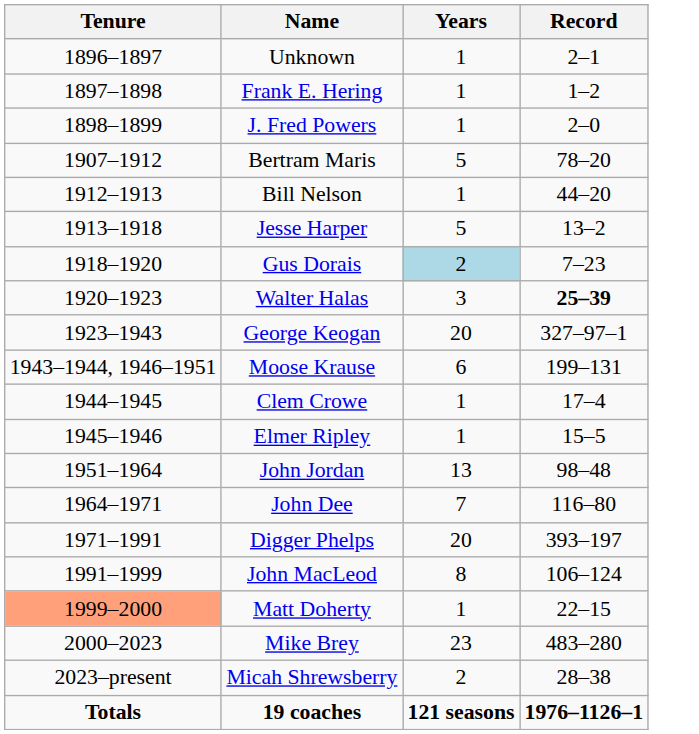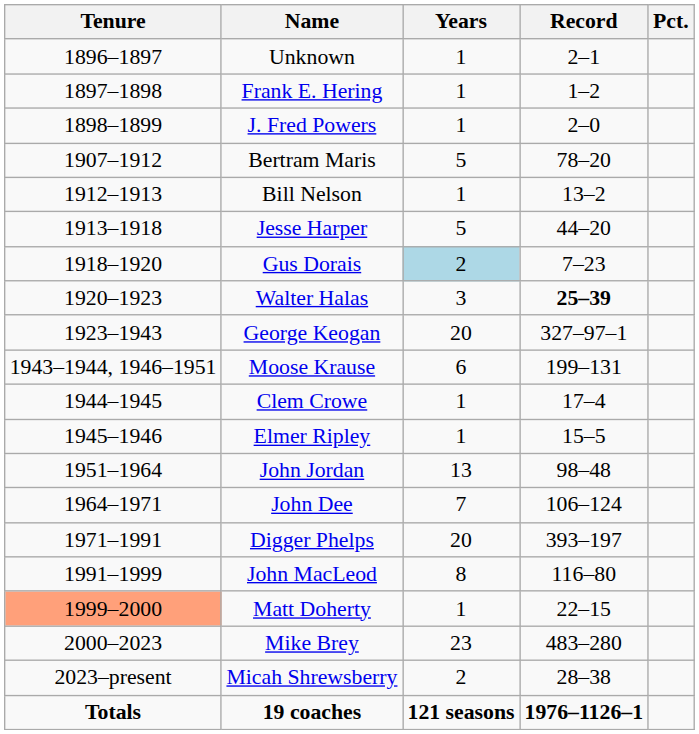+ column: Pct.
Bill Nelson | Record: 44–20 -> 13–2
Jesse Harper | Record: 13–2 -> 44–20
John Dee | Record: 116–80 -> 106–124
John MacLeod | Record: 106–124 -> 116–80
